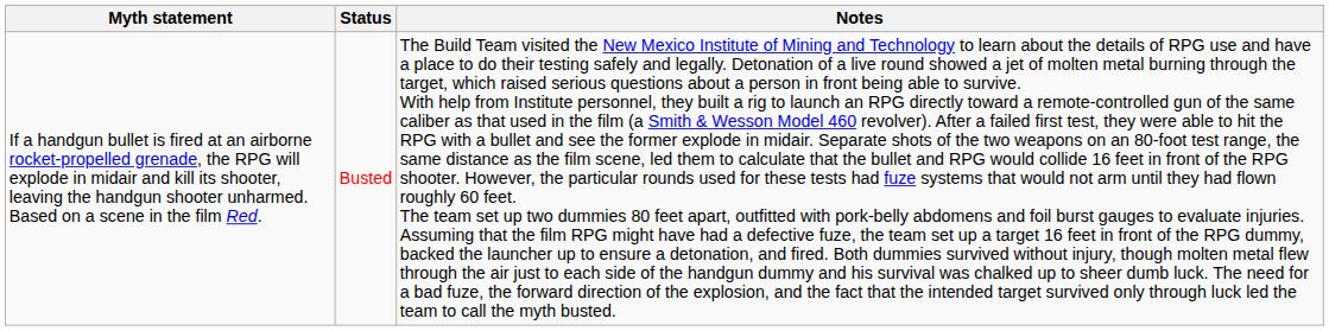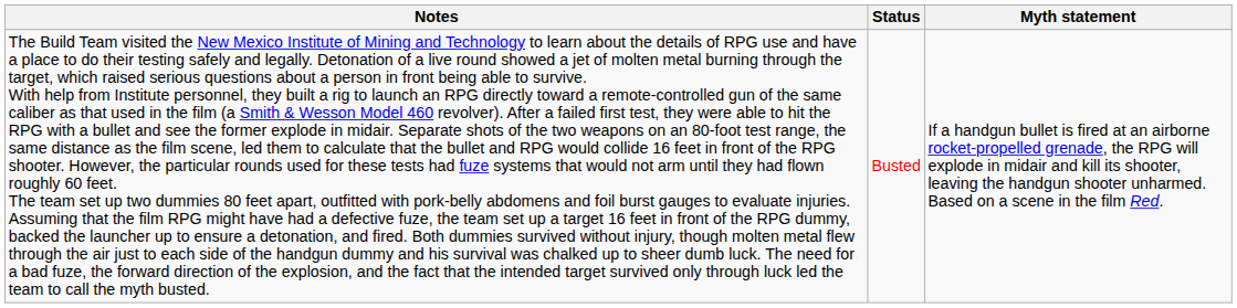columns swapped: Myth statement <-> Notes
